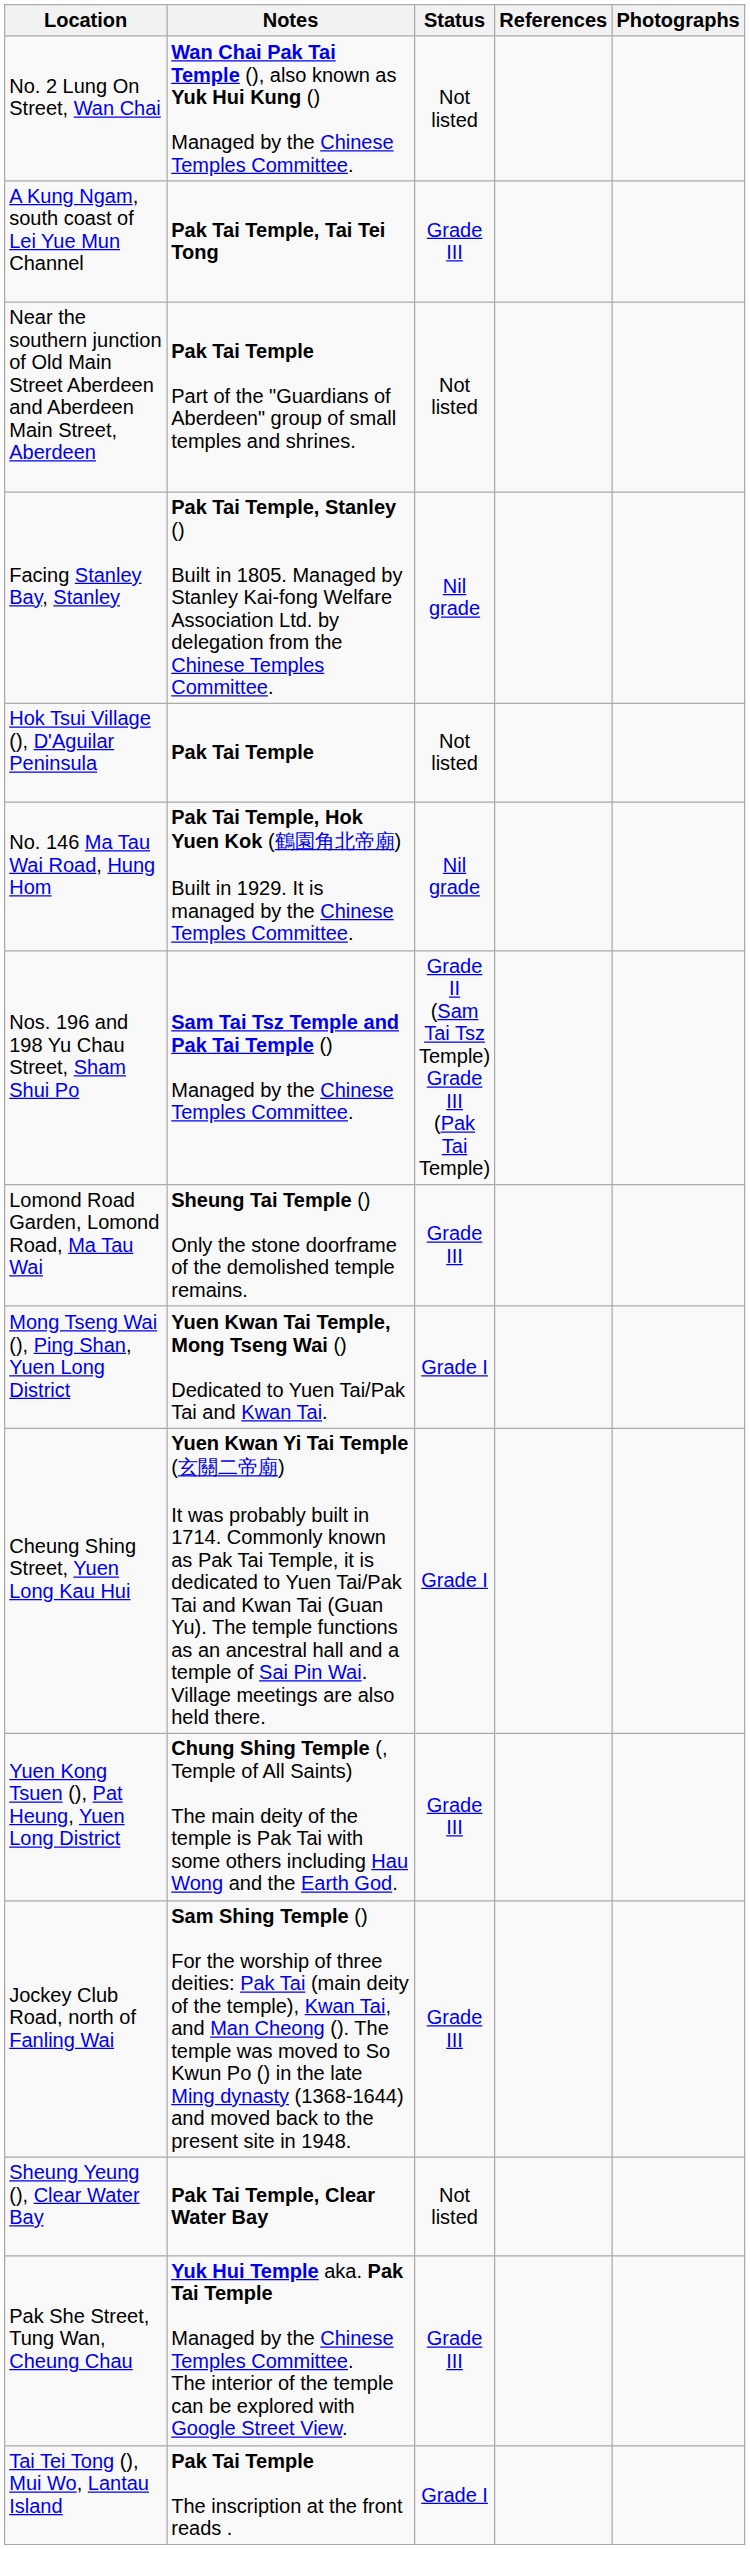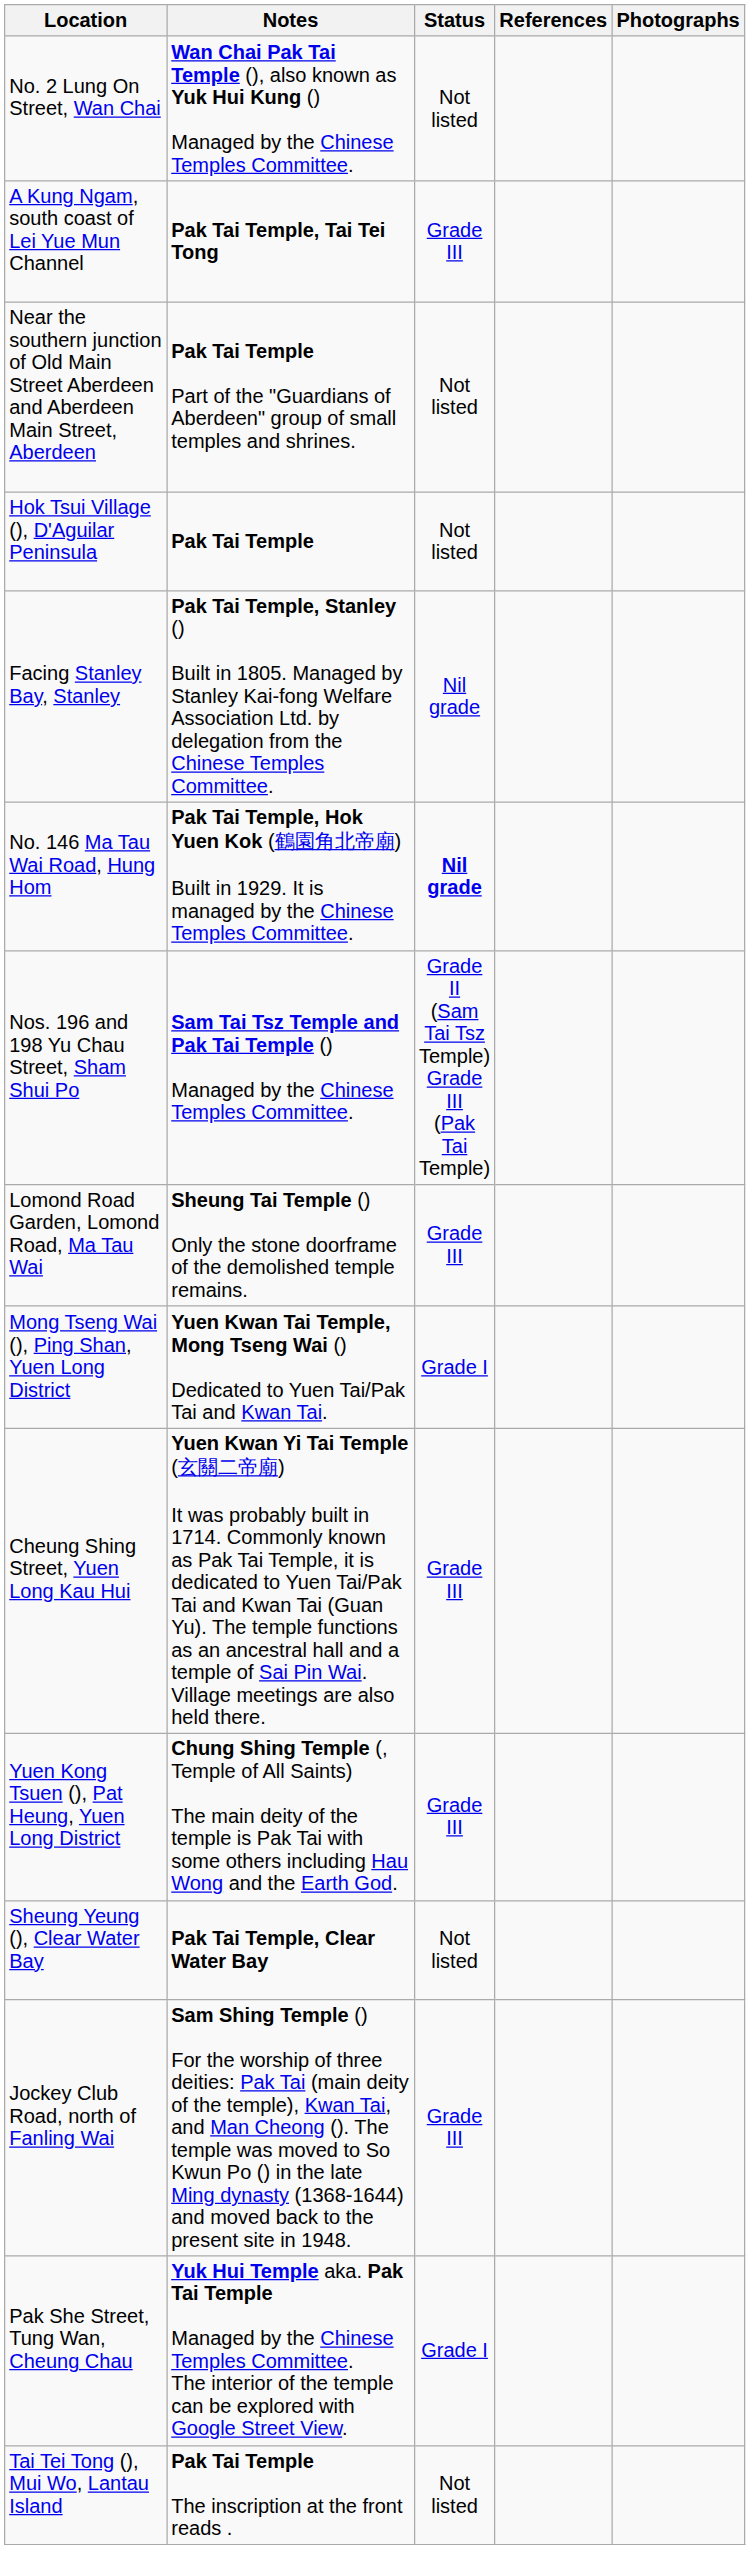rows swapped: Facing Stanley Bay, Stanley <-> Hok Tsui Village (), D'Aguilar Peninsula
No. 146 Ma Tau Wai Road, Hung Hom | Status: normal -> bold
Cheung Shing Street, Yuen Long Kau Hui | Status: Grade I -> Grade III
rows swapped: Jockey Club Road, north of Fanling Wai <-> Sheung Yeung (), Clear Water Bay
Pak She Street, Tung Wan, Cheung Chau | Status: Grade III -> Grade I
Tai Tei Tong (), Mui Wo, Lantau Island | Status: Grade I -> Not listed
